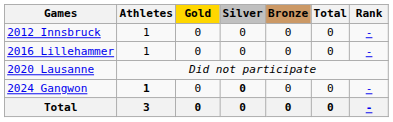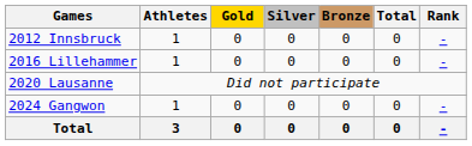2024 Gangwon | Athletes: bold -> normal
2024 Gangwon | Silver: bold -> normal
